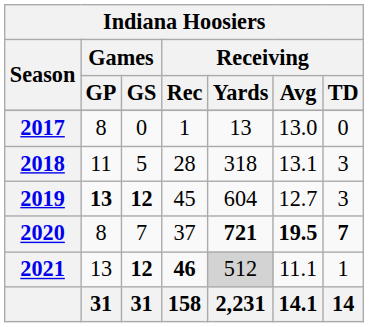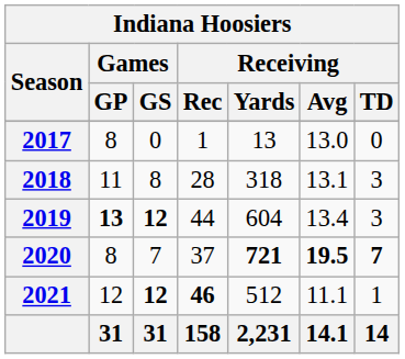2018 | Games / GS: 5 -> 8
2019 | Receiving / Rec: 45 -> 44
2019 | Receiving / Avg: 12.7 -> 13.4
2021 | Games / GP: 13 -> 12
2021 | Receiving / Yards: lightgrey background -> no background
